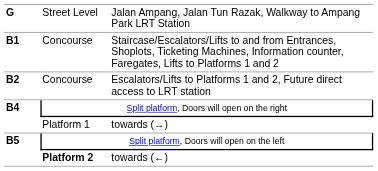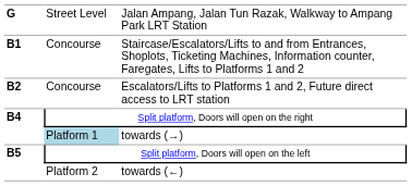towards (→) | column 2: no background -> lightblue background
towards (←) | column 2: bold -> normal
